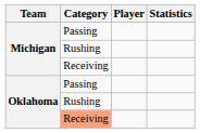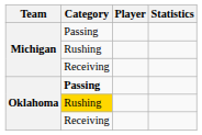Oklahoma / Passing | Category: normal -> bold
Oklahoma / Rushing | Category: no background -> gold background
Oklahoma / Receiving | Category: lightsalmon background -> no background
